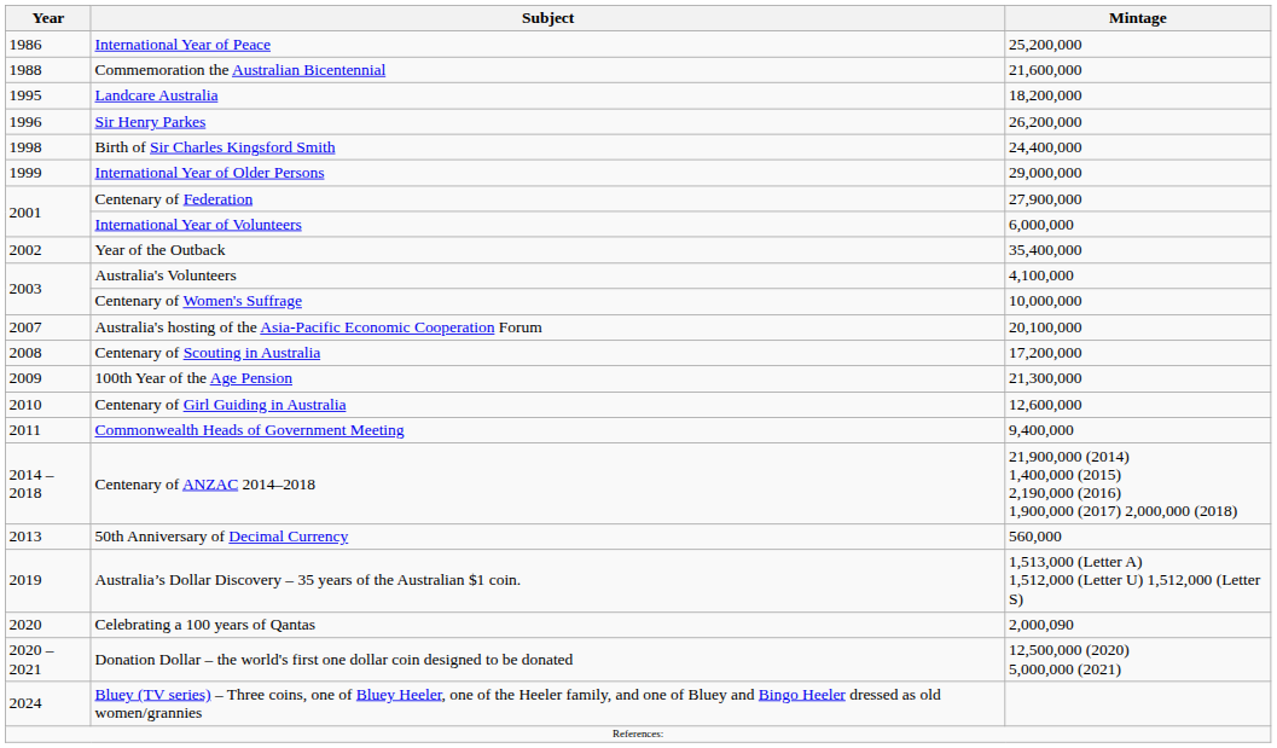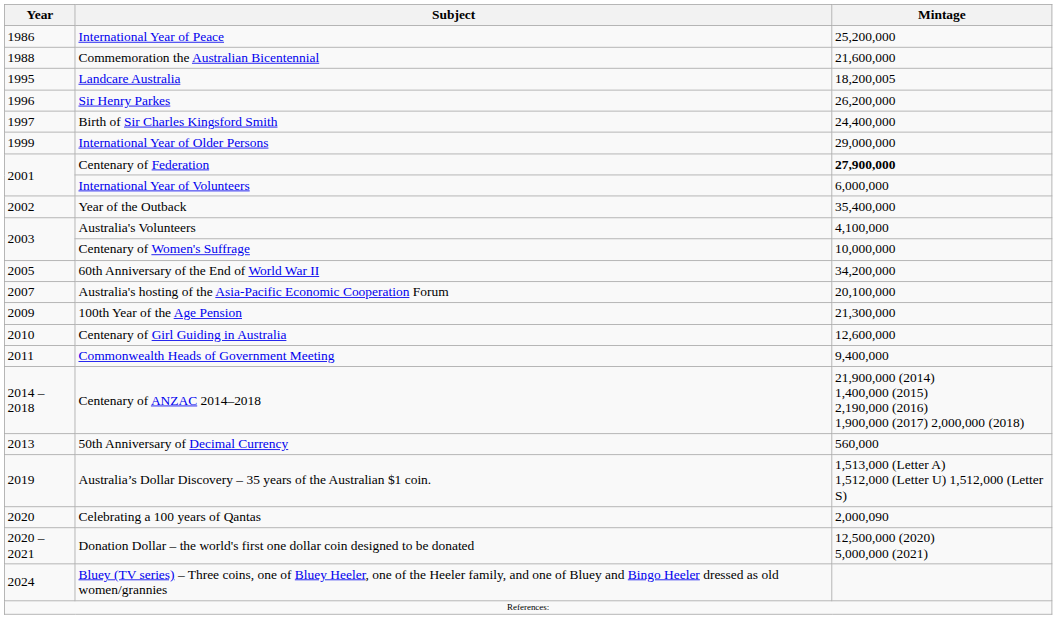Landcare Australia | Mintage: 18,200,000 -> 18,200,005
Birth of Sir Charles Kingsford Smith | Year: 1998 -> 1997
Centenary of Federation | Mintage: normal -> bold
+ row: 2005 | 60th Anniversary of the End of World War II | 34,200,000
- row: 2008 | Centenary of Scouting in Australia | 17,200,000
